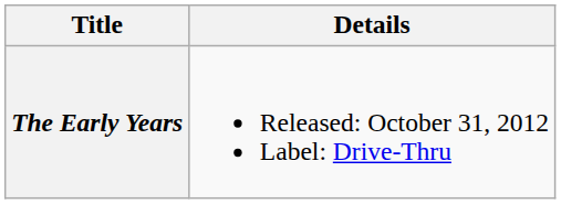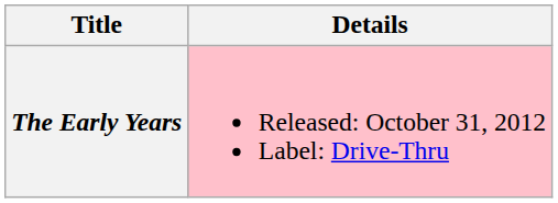The Early Years | Details: no background -> pink background
